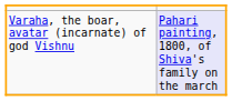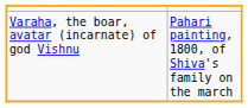Varaha, the boar, avatar (incarnate) of god Vishnu | column 2: lavender background -> no background
